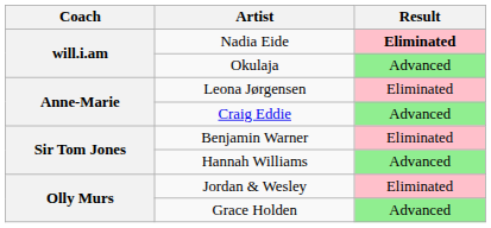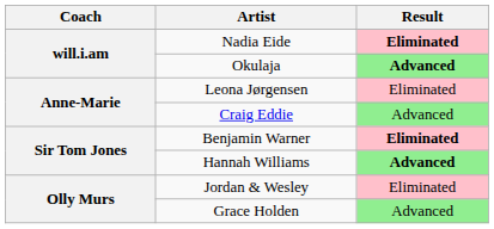Okulaja | Result: normal -> bold
Benjamin Warner | Result: normal -> bold
Hannah Williams | Result: normal -> bold
